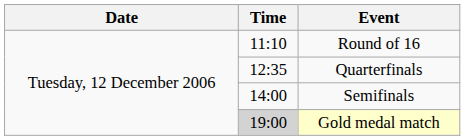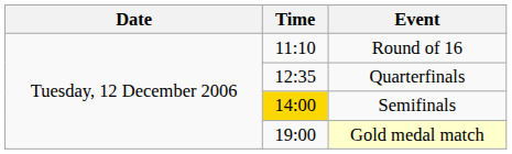Semifinals | Time: no background -> gold background
Gold medal match | Time: lightgrey background -> no background
